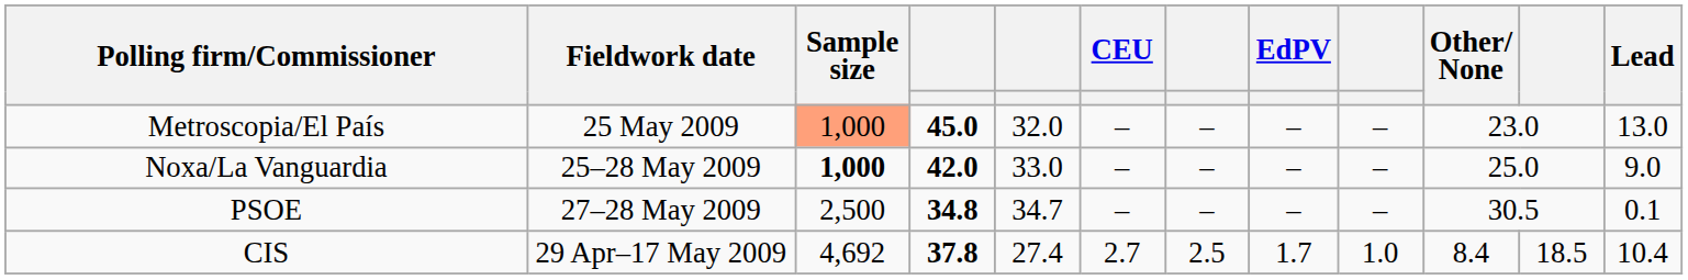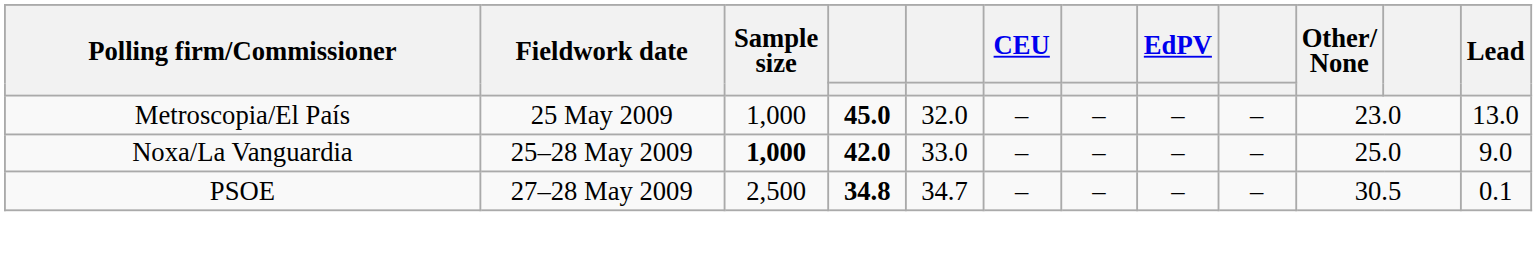Metroscopia/El País | Sample size: lightsalmon background -> no background
- row: CIS | 29 Apr–17 May 2009 | 4,692 | 37.8 | 27.4 | 2.7 | 2.5 | 1.7 | 1.0 | 8.4 | 18.5 | 10.4
